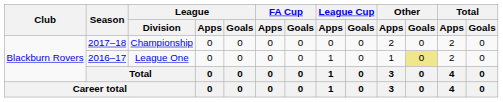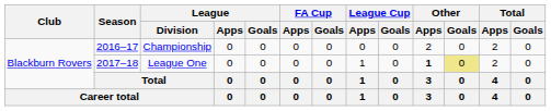Championship | Season: 2017–18 -> 2016–17
League One | Season: 2016–17 -> 2017–18
League One | Other / Apps: normal -> bold
